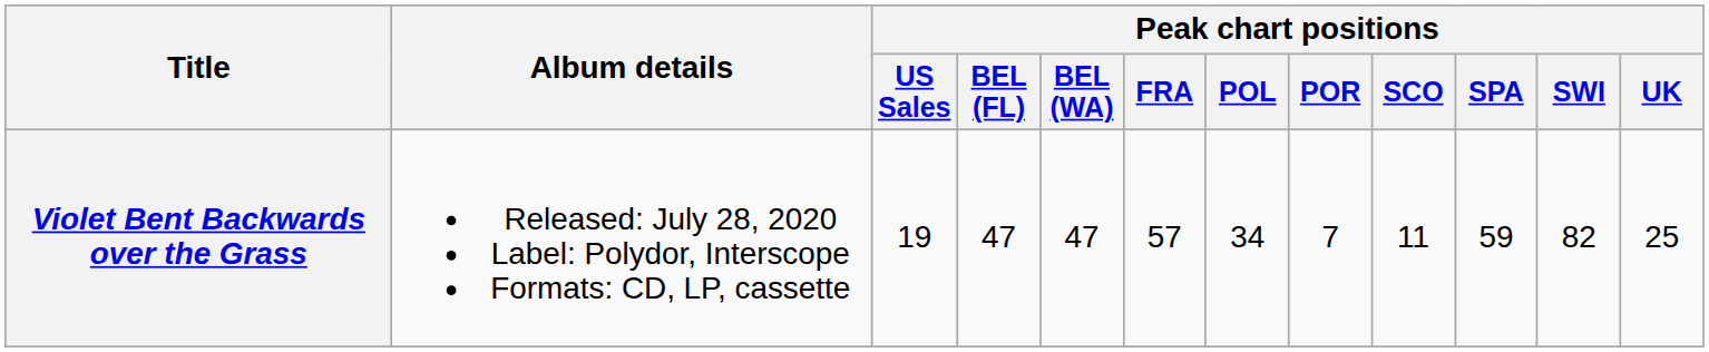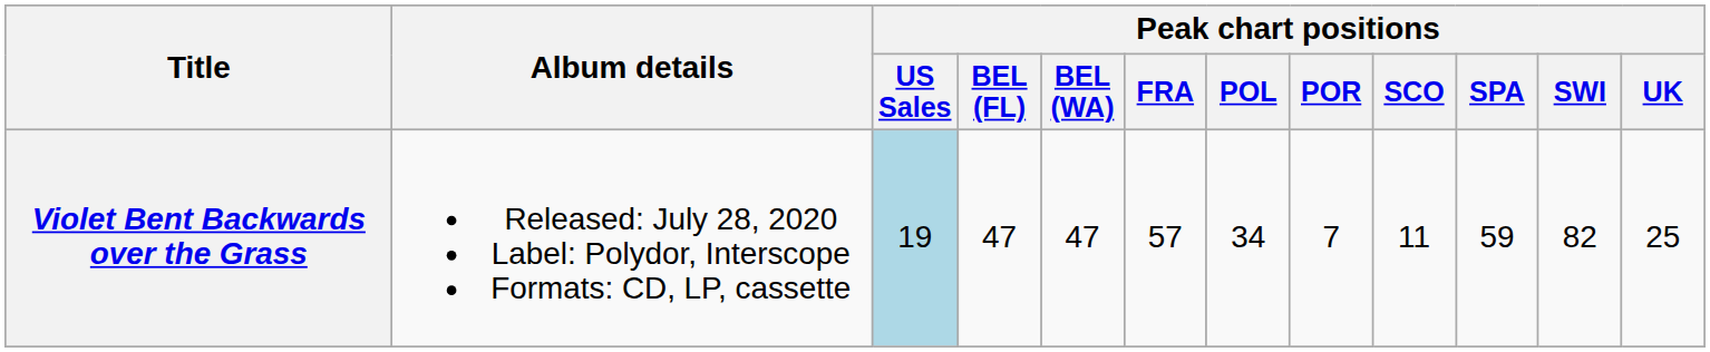Violet Bent Backwards over the Grass | Peak chart positions / US Sales: no background -> lightblue background
